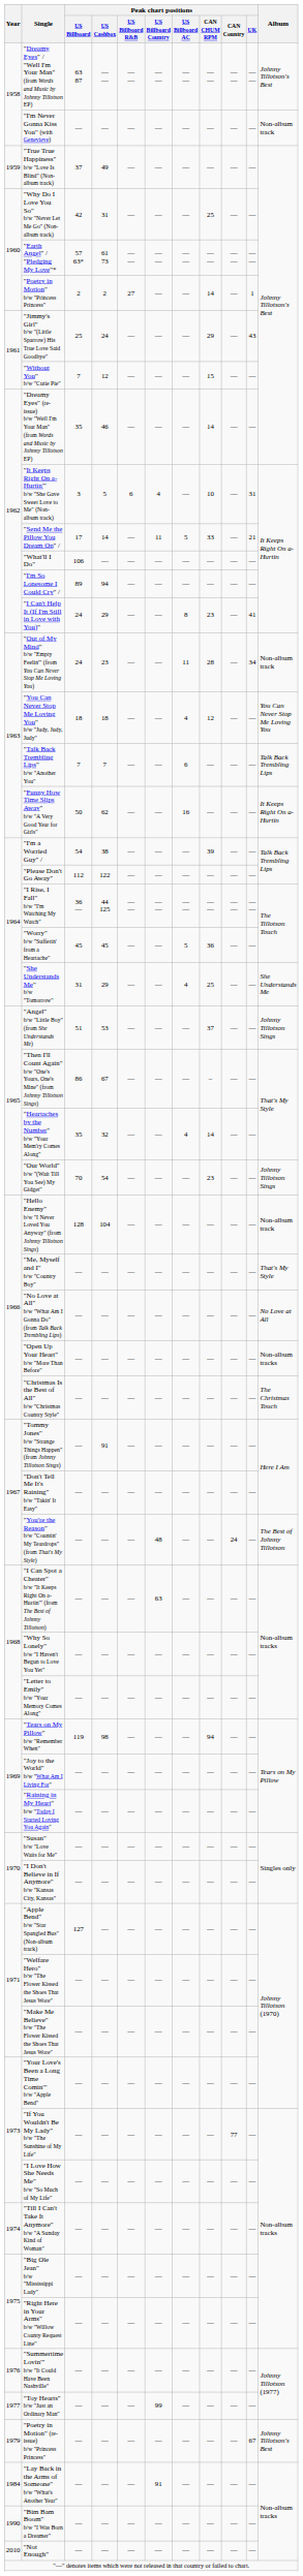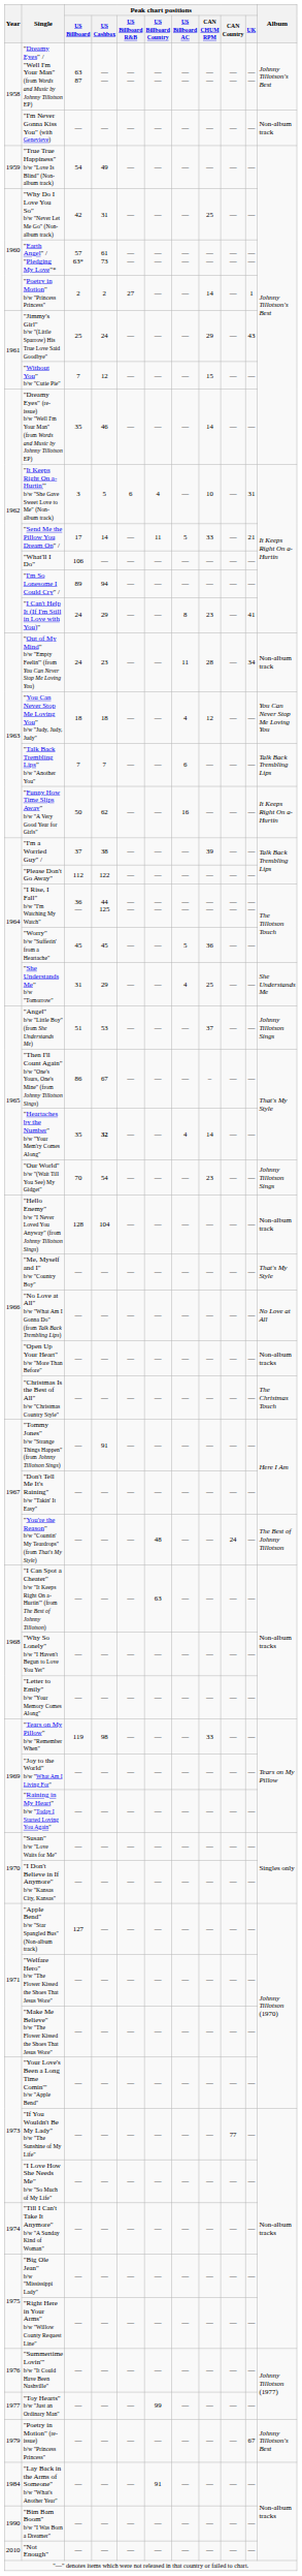"True True Happiness" b/w "Love Is Blind" (Non-album track) | Peak chart positions / US Billboard: 37 -> 54
"I'm a Worried Guy" / | Peak chart positions / US Billboard: 54 -> 37
"Heartaches by the Number" b/w "Your Mem'ry Comes Along" | Peak chart positions / US Cashbox: normal -> bold
"Tears on My Pillow" b/w "Remember When" | Peak chart positions / CAN CHUM RPM: 94 -> 33
